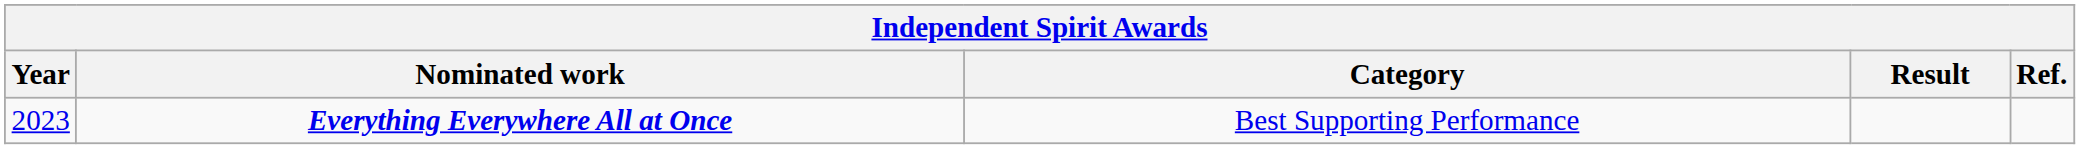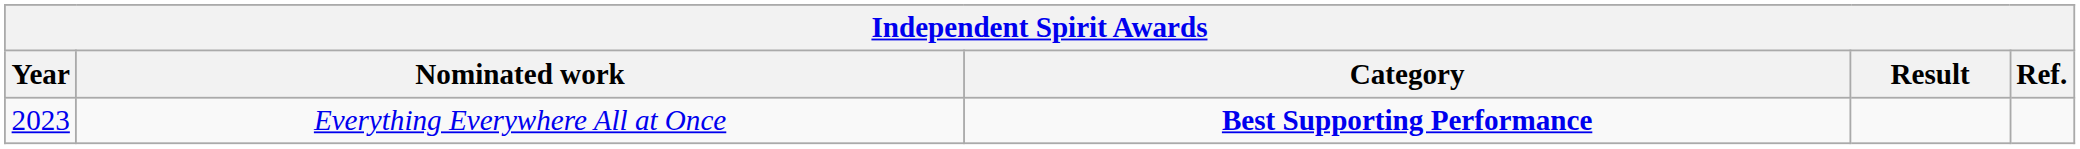row 3 | Nominated work: bold -> normal
row 3 | Category: normal -> bold
